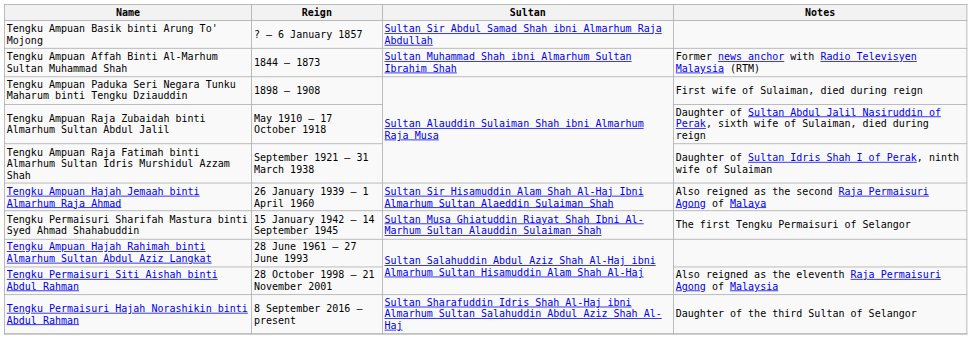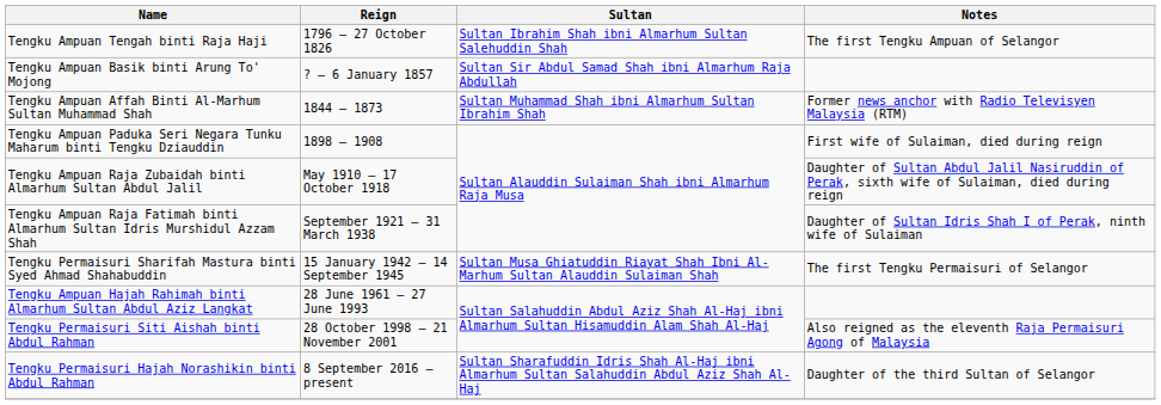+ row: Tengku Ampuan Tengah binti Raja Haji | 1796 – 27 October 1826 | Sultan Ibrahim Shah ibni Almarhum Sultan Salehuddin Shah | The first Tengku Ampuan of Selangor
- row: Tengku Ampuan Hajah Jemaah binti Almarhum Raja Ahmad | 26 January 1939 – 1 April 1960 | Sultan Sir Hisamuddin Alam Shah Al-Haj Ibni Almarhum Sultan Alaeddin Sulaiman Shah | Also reigned as the second Raja Permaisuri Agong of Malaya
